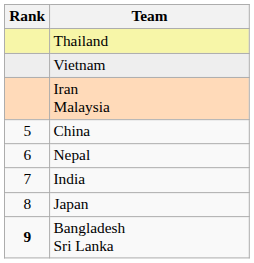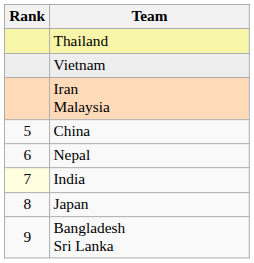India | Rank: no background -> lightyellow background
Bangladesh Sri Lanka | Rank: bold -> normal
